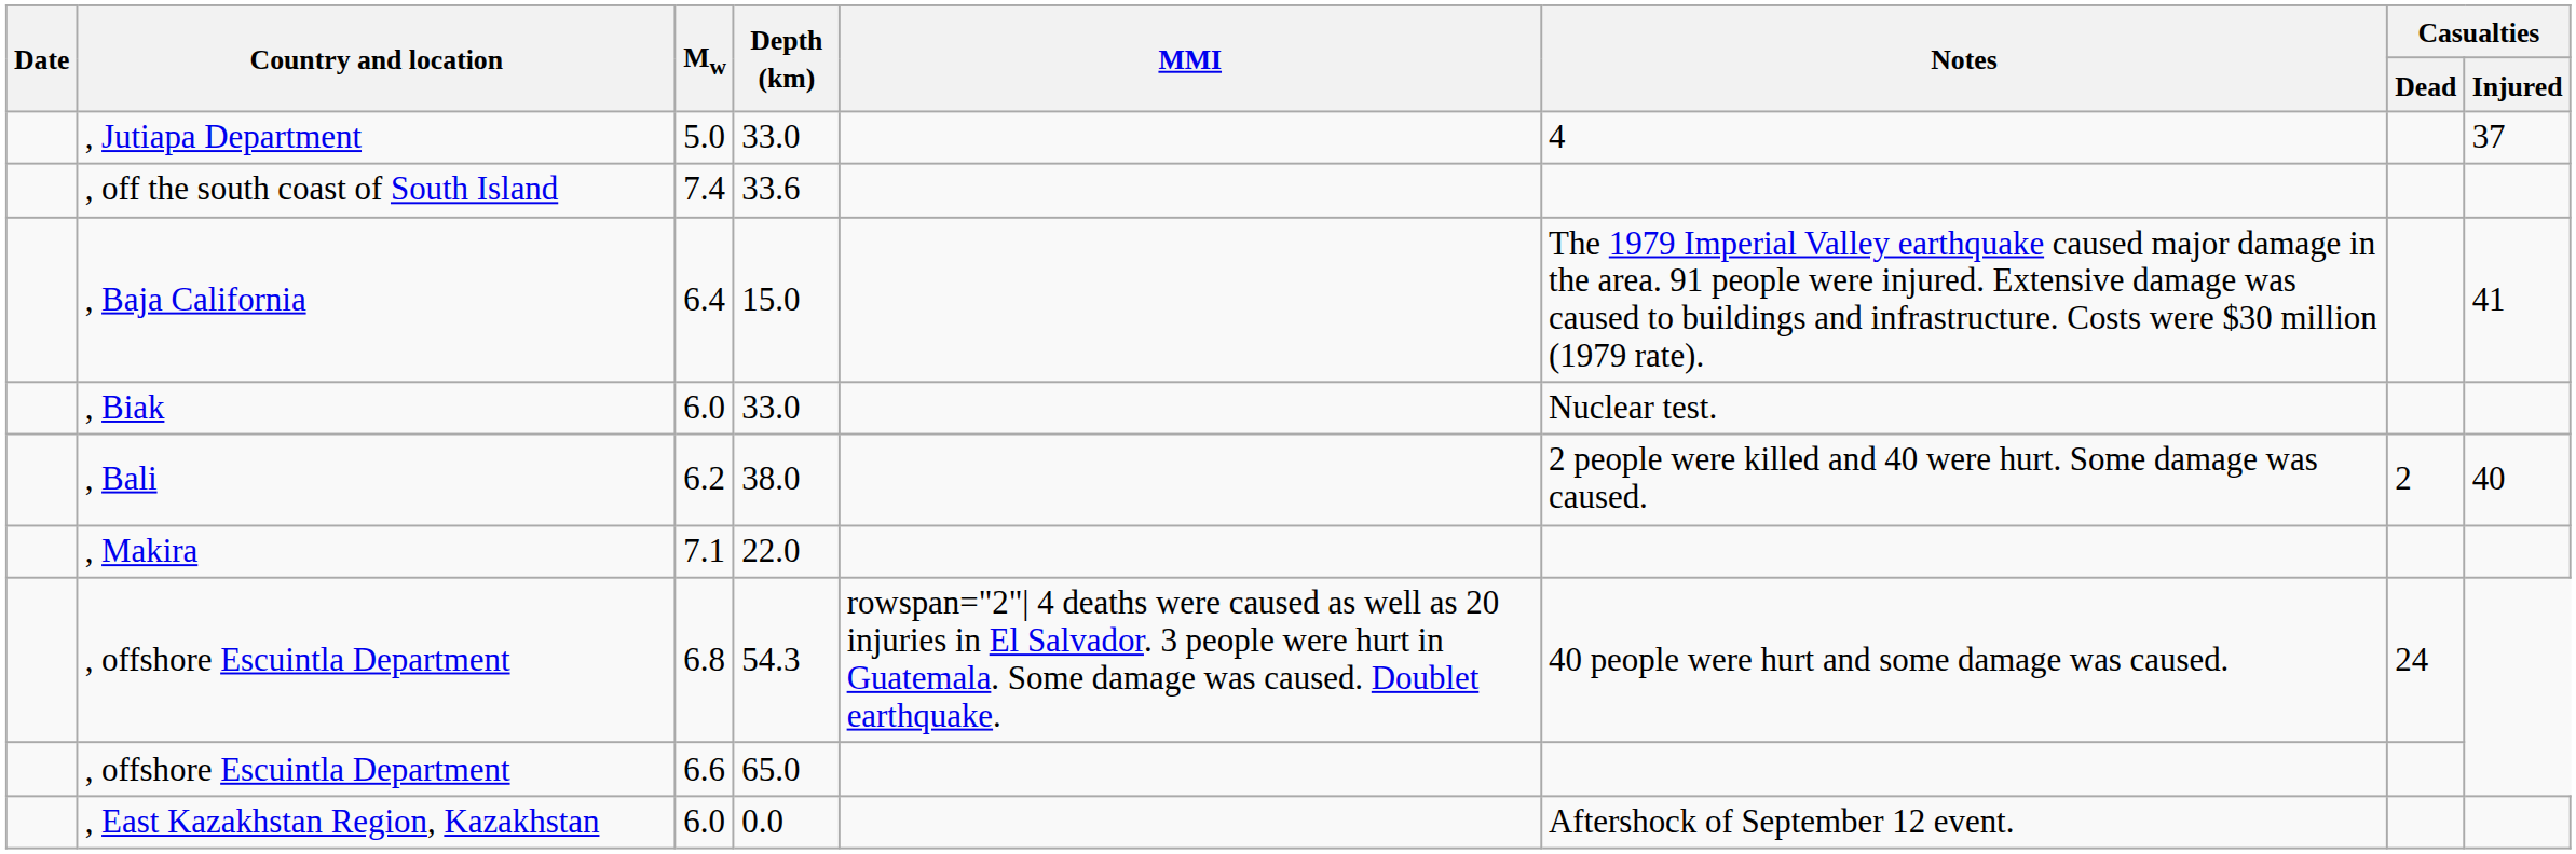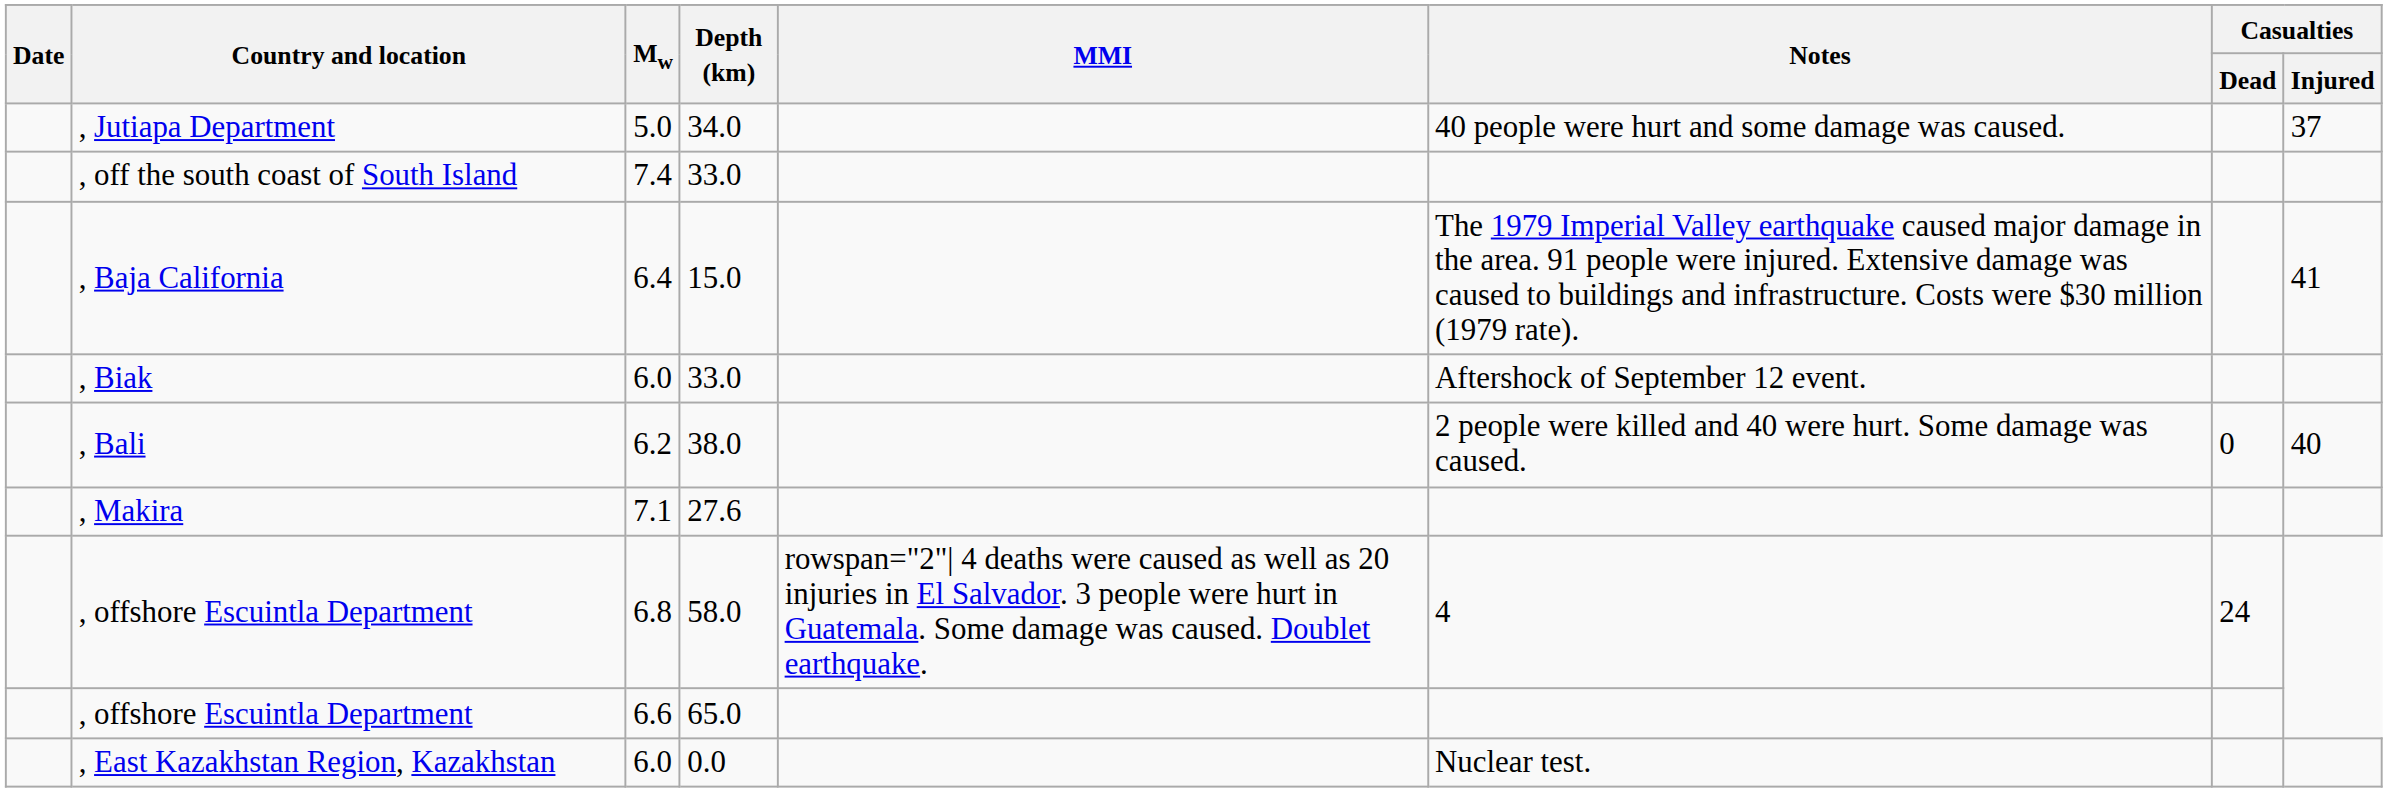, Jutiapa Department | Depth (km): 33.0 -> 34.0
, Jutiapa Department | Notes: 4 -> 40 people were hurt and some damage was caused.
, off the south coast of South Island | Depth (km): 33.6 -> 33.0
, Biak | Notes: Nuclear test. -> Aftershock of September 12 event.
, Bali | Casualties / Dead: 2 -> 0
, Makira | Depth (km): 22.0 -> 27.6
, offshore Escuintla Department / 6.8 | Depth (km): 54.3 -> 58.0
, offshore Escuintla Department / 6.8 | Notes: 40 people were hurt and some damage was caused. -> 4
, East Kazakhstan Region, Kazakhstan | Notes: Aftershock of September 12 event. -> Nuclear test.
